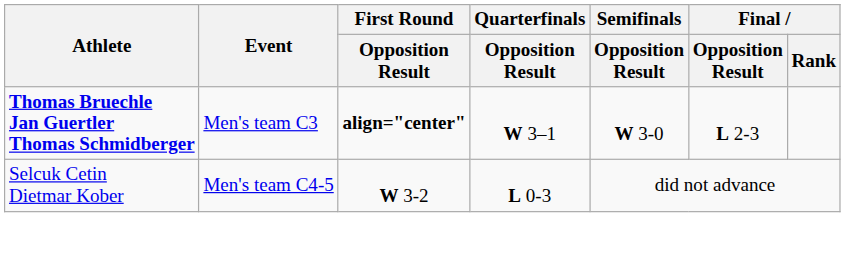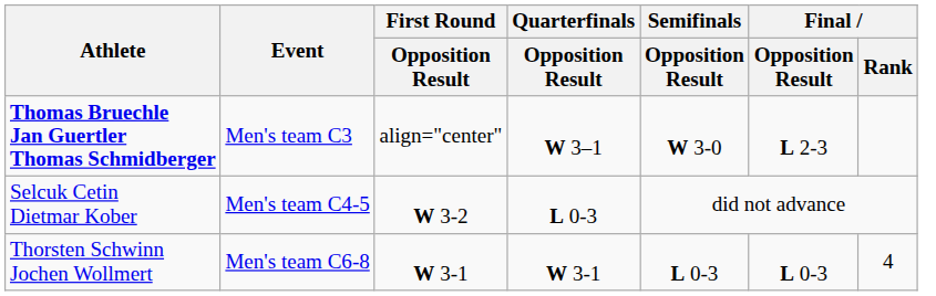Thomas Bruechle Jan Guertler Thomas Schmidberger | First Round / Opposition Result: bold -> normal
+ row: Thorsten Schwinn Jochen Wollmert | Men's team C6-8 | W 3-1 | W 3-1 | L 0-3 | L 0-3 | 4
